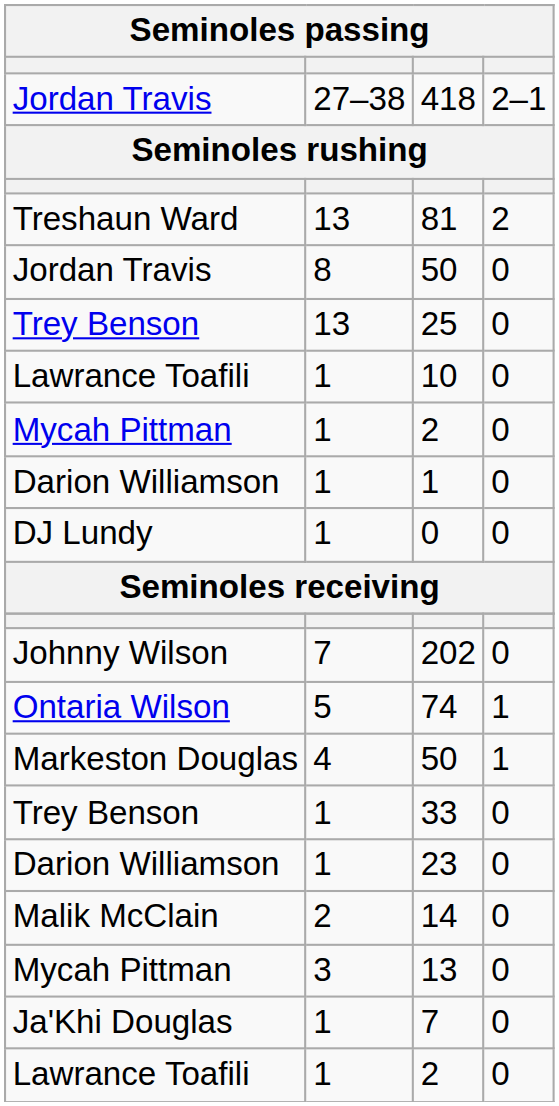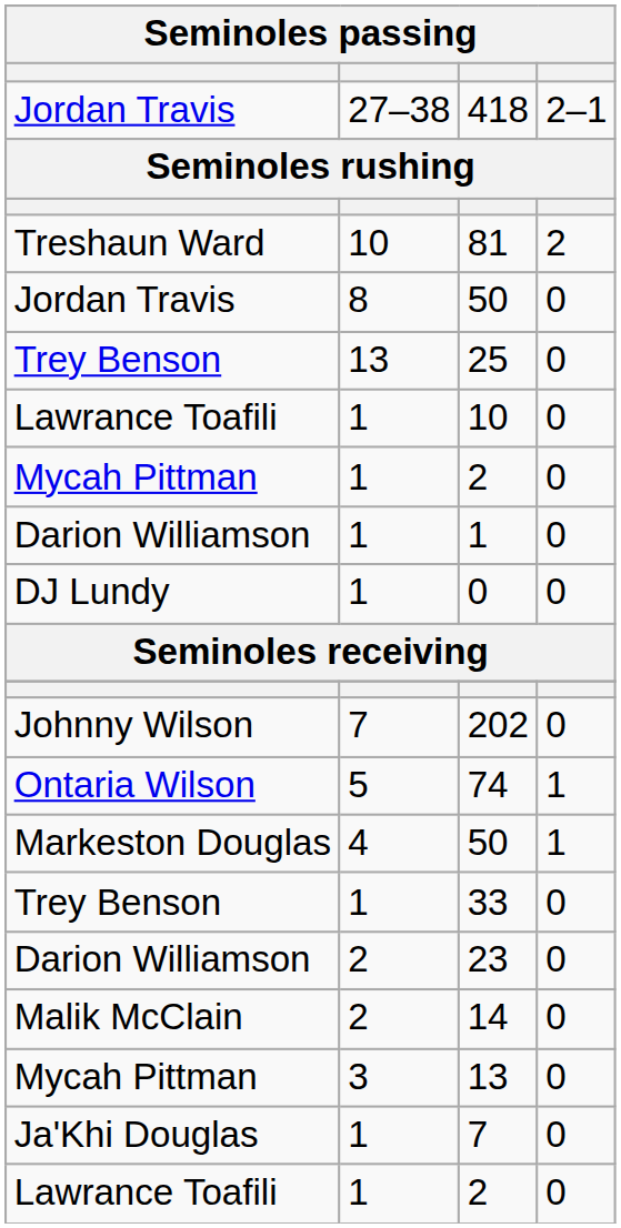81 | column 2: 13 -> 10
23 | column 2: 1 -> 2
